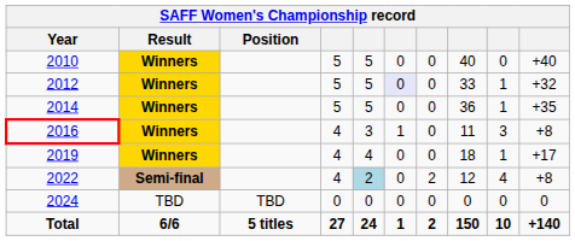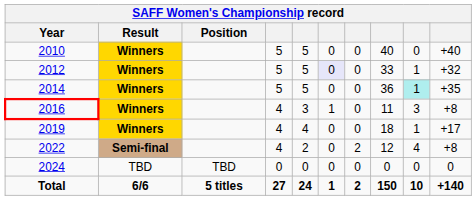2014 | column 9: no background -> paleturquoise background
2022 | column 5: lightblue background -> no background
